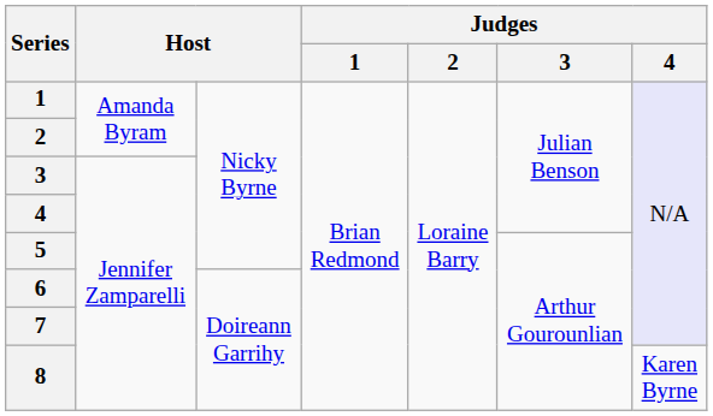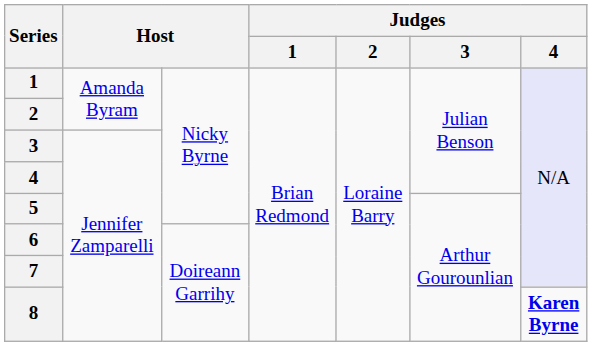8 | Judges / 4: normal -> bold
